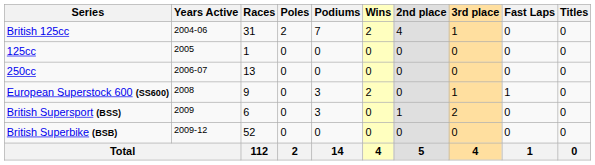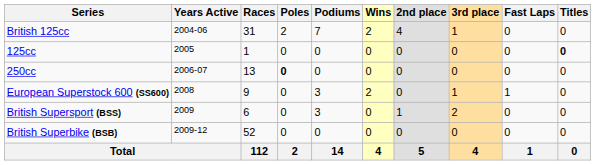125cc | Titles: normal -> bold
250cc | Poles: normal -> bold
